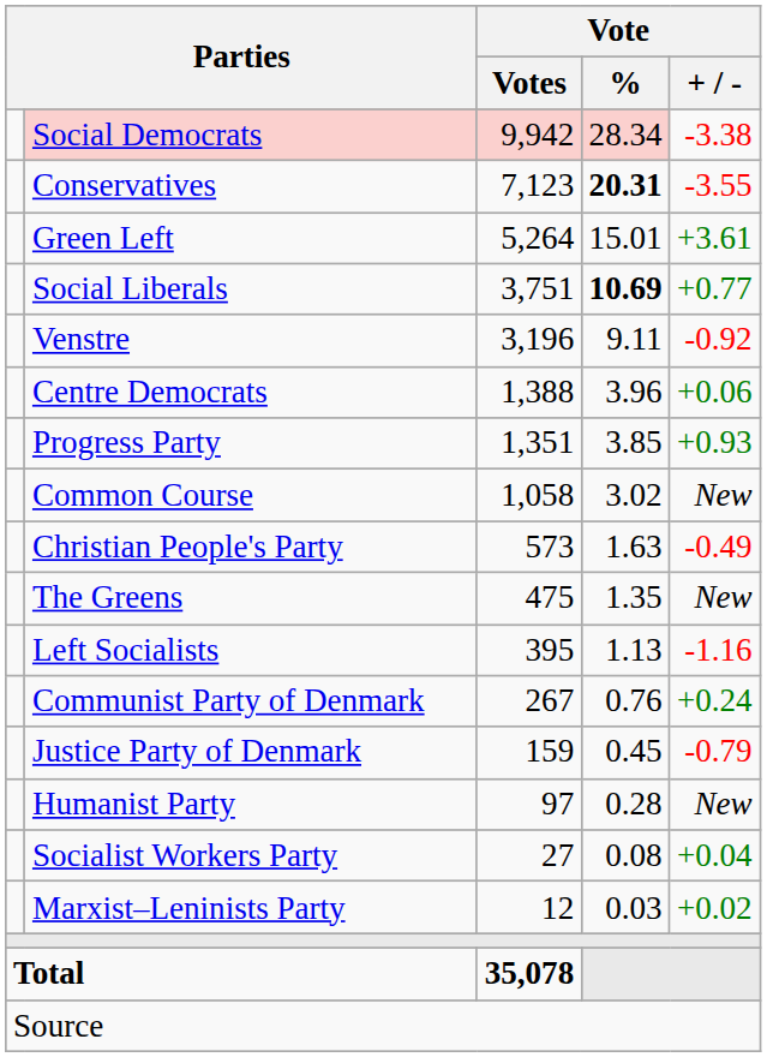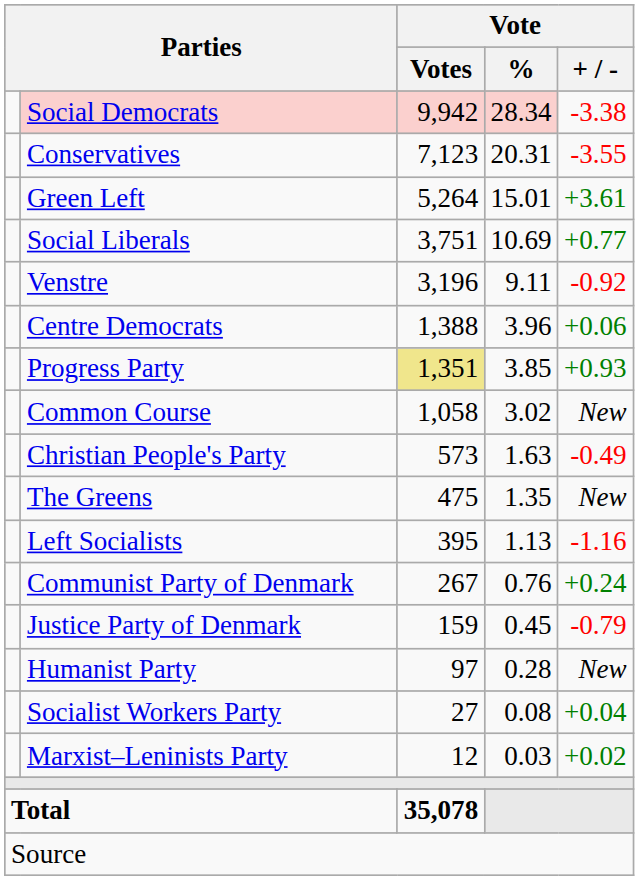Conservatives | Vote / %: bold -> normal
Social Liberals | Vote / %: bold -> normal
Progress Party | Vote / Votes: no background -> khaki background
